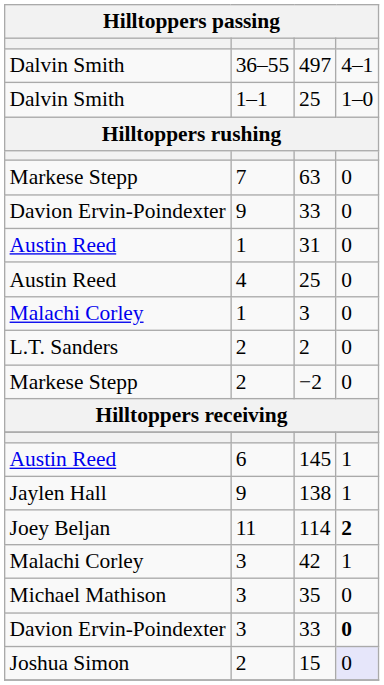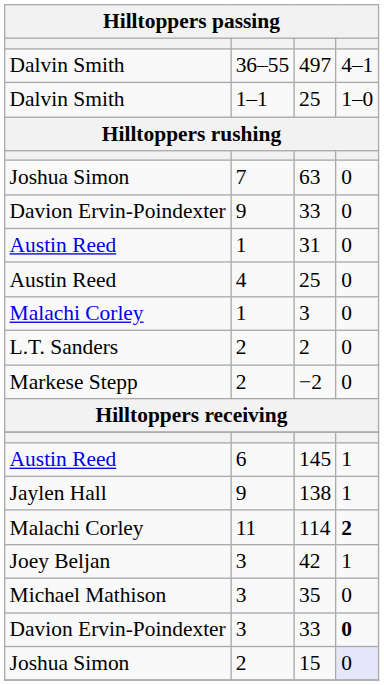63 | column 1: Markese Stepp -> Joshua Simon
114 | column 1: Joey Beljan -> Malachi Corley
42 | column 1: Malachi Corley -> Joey Beljan
